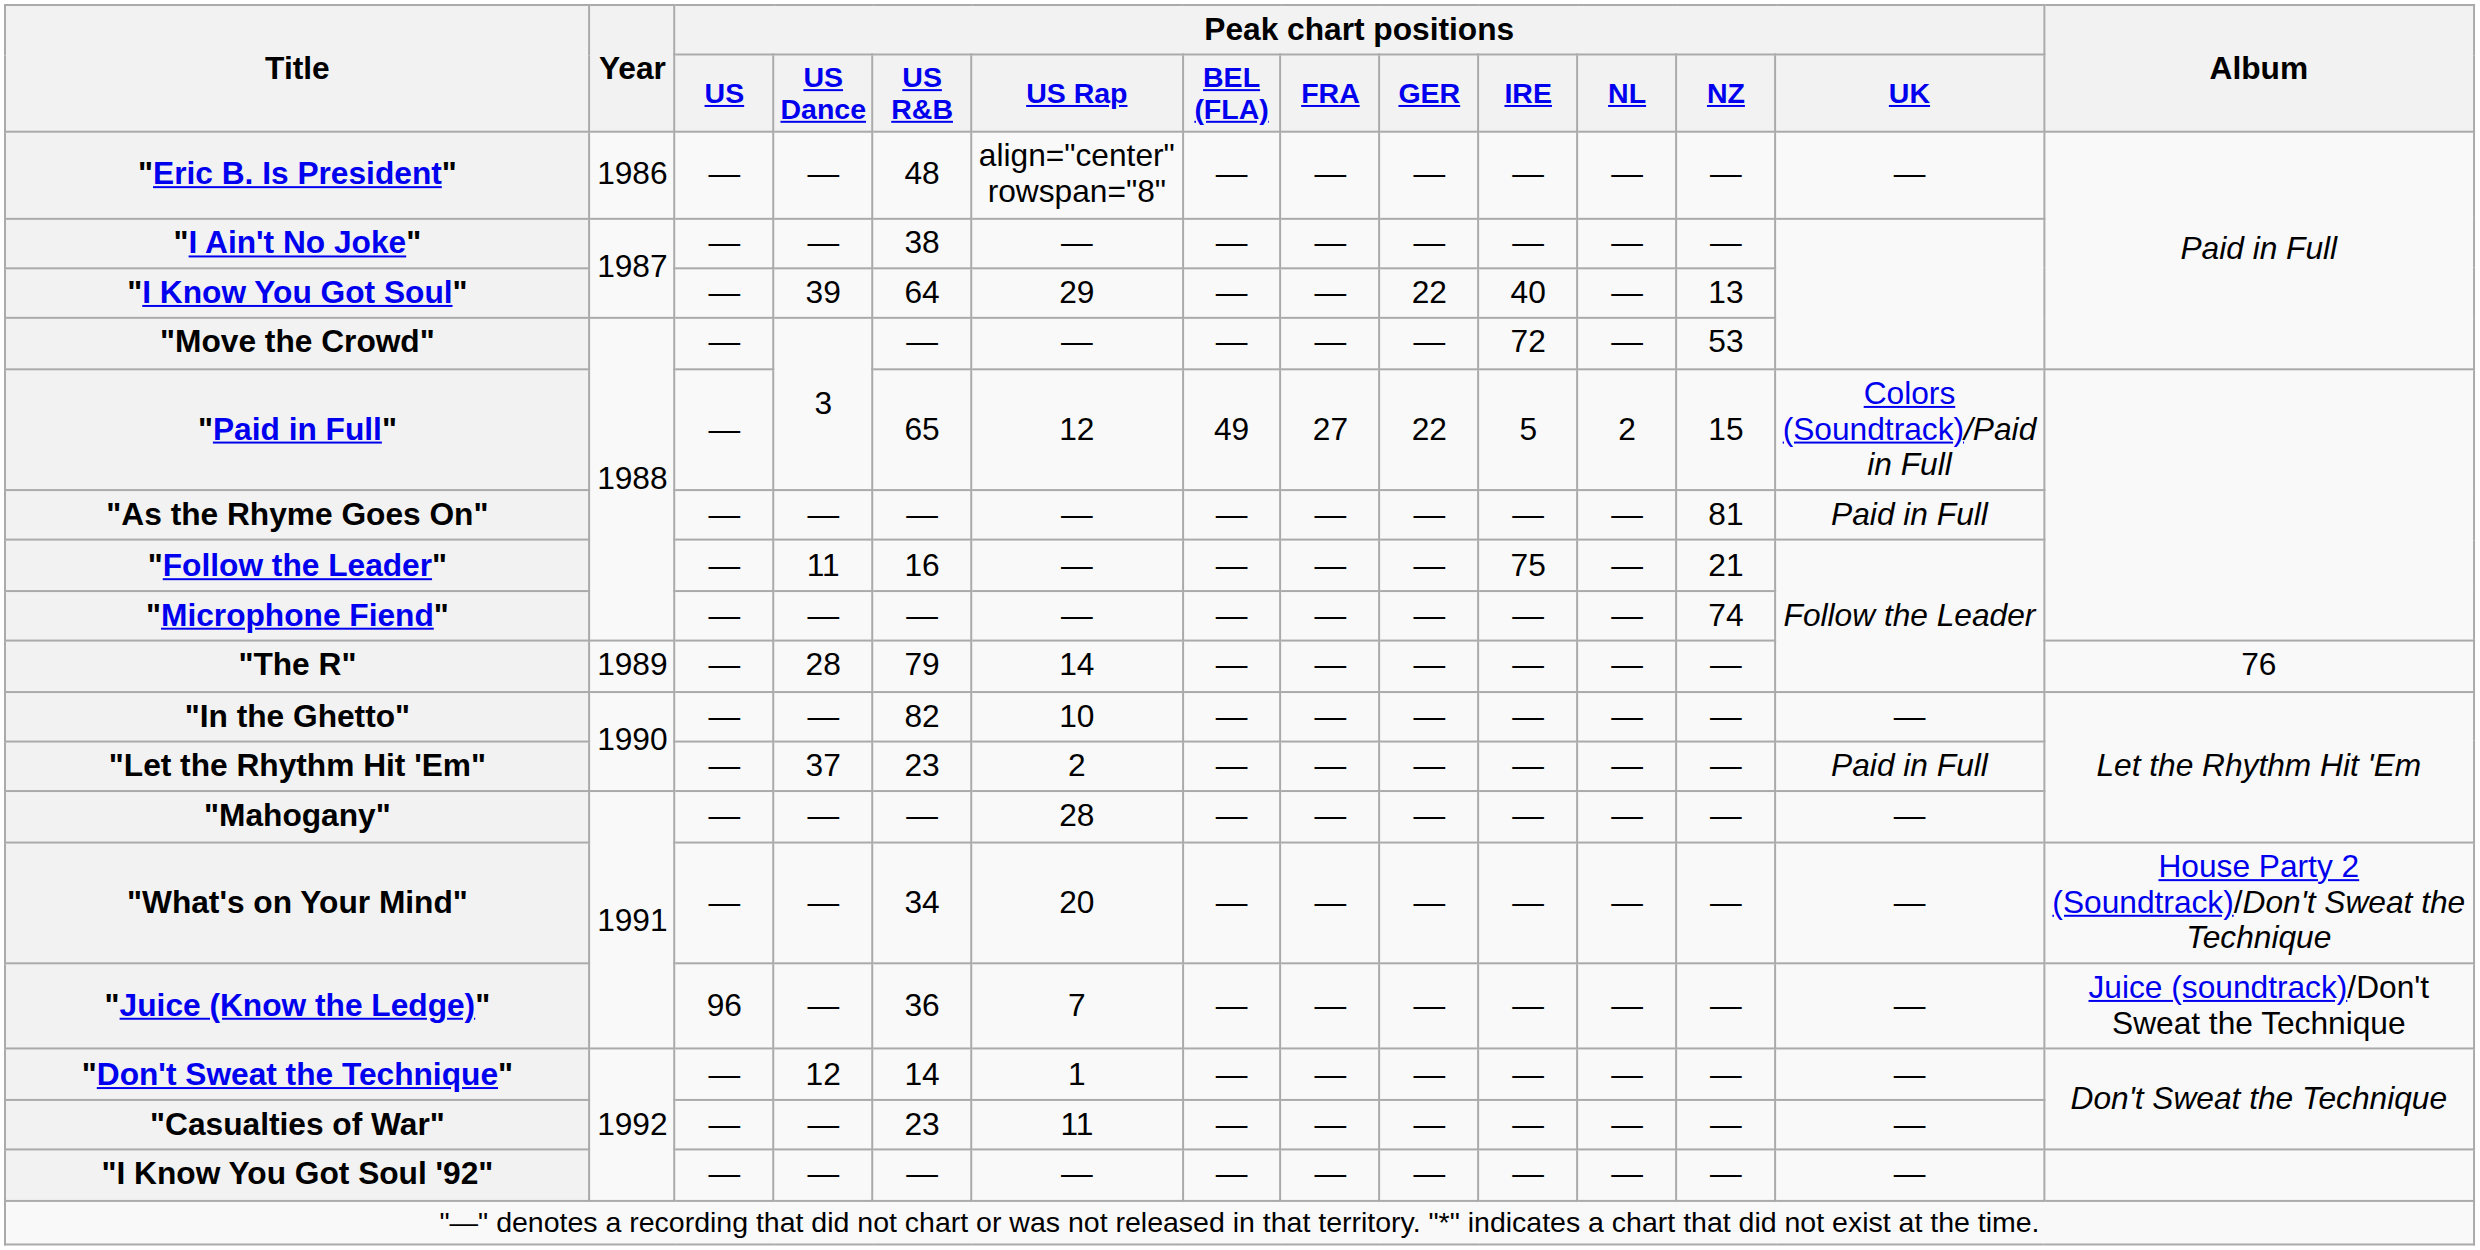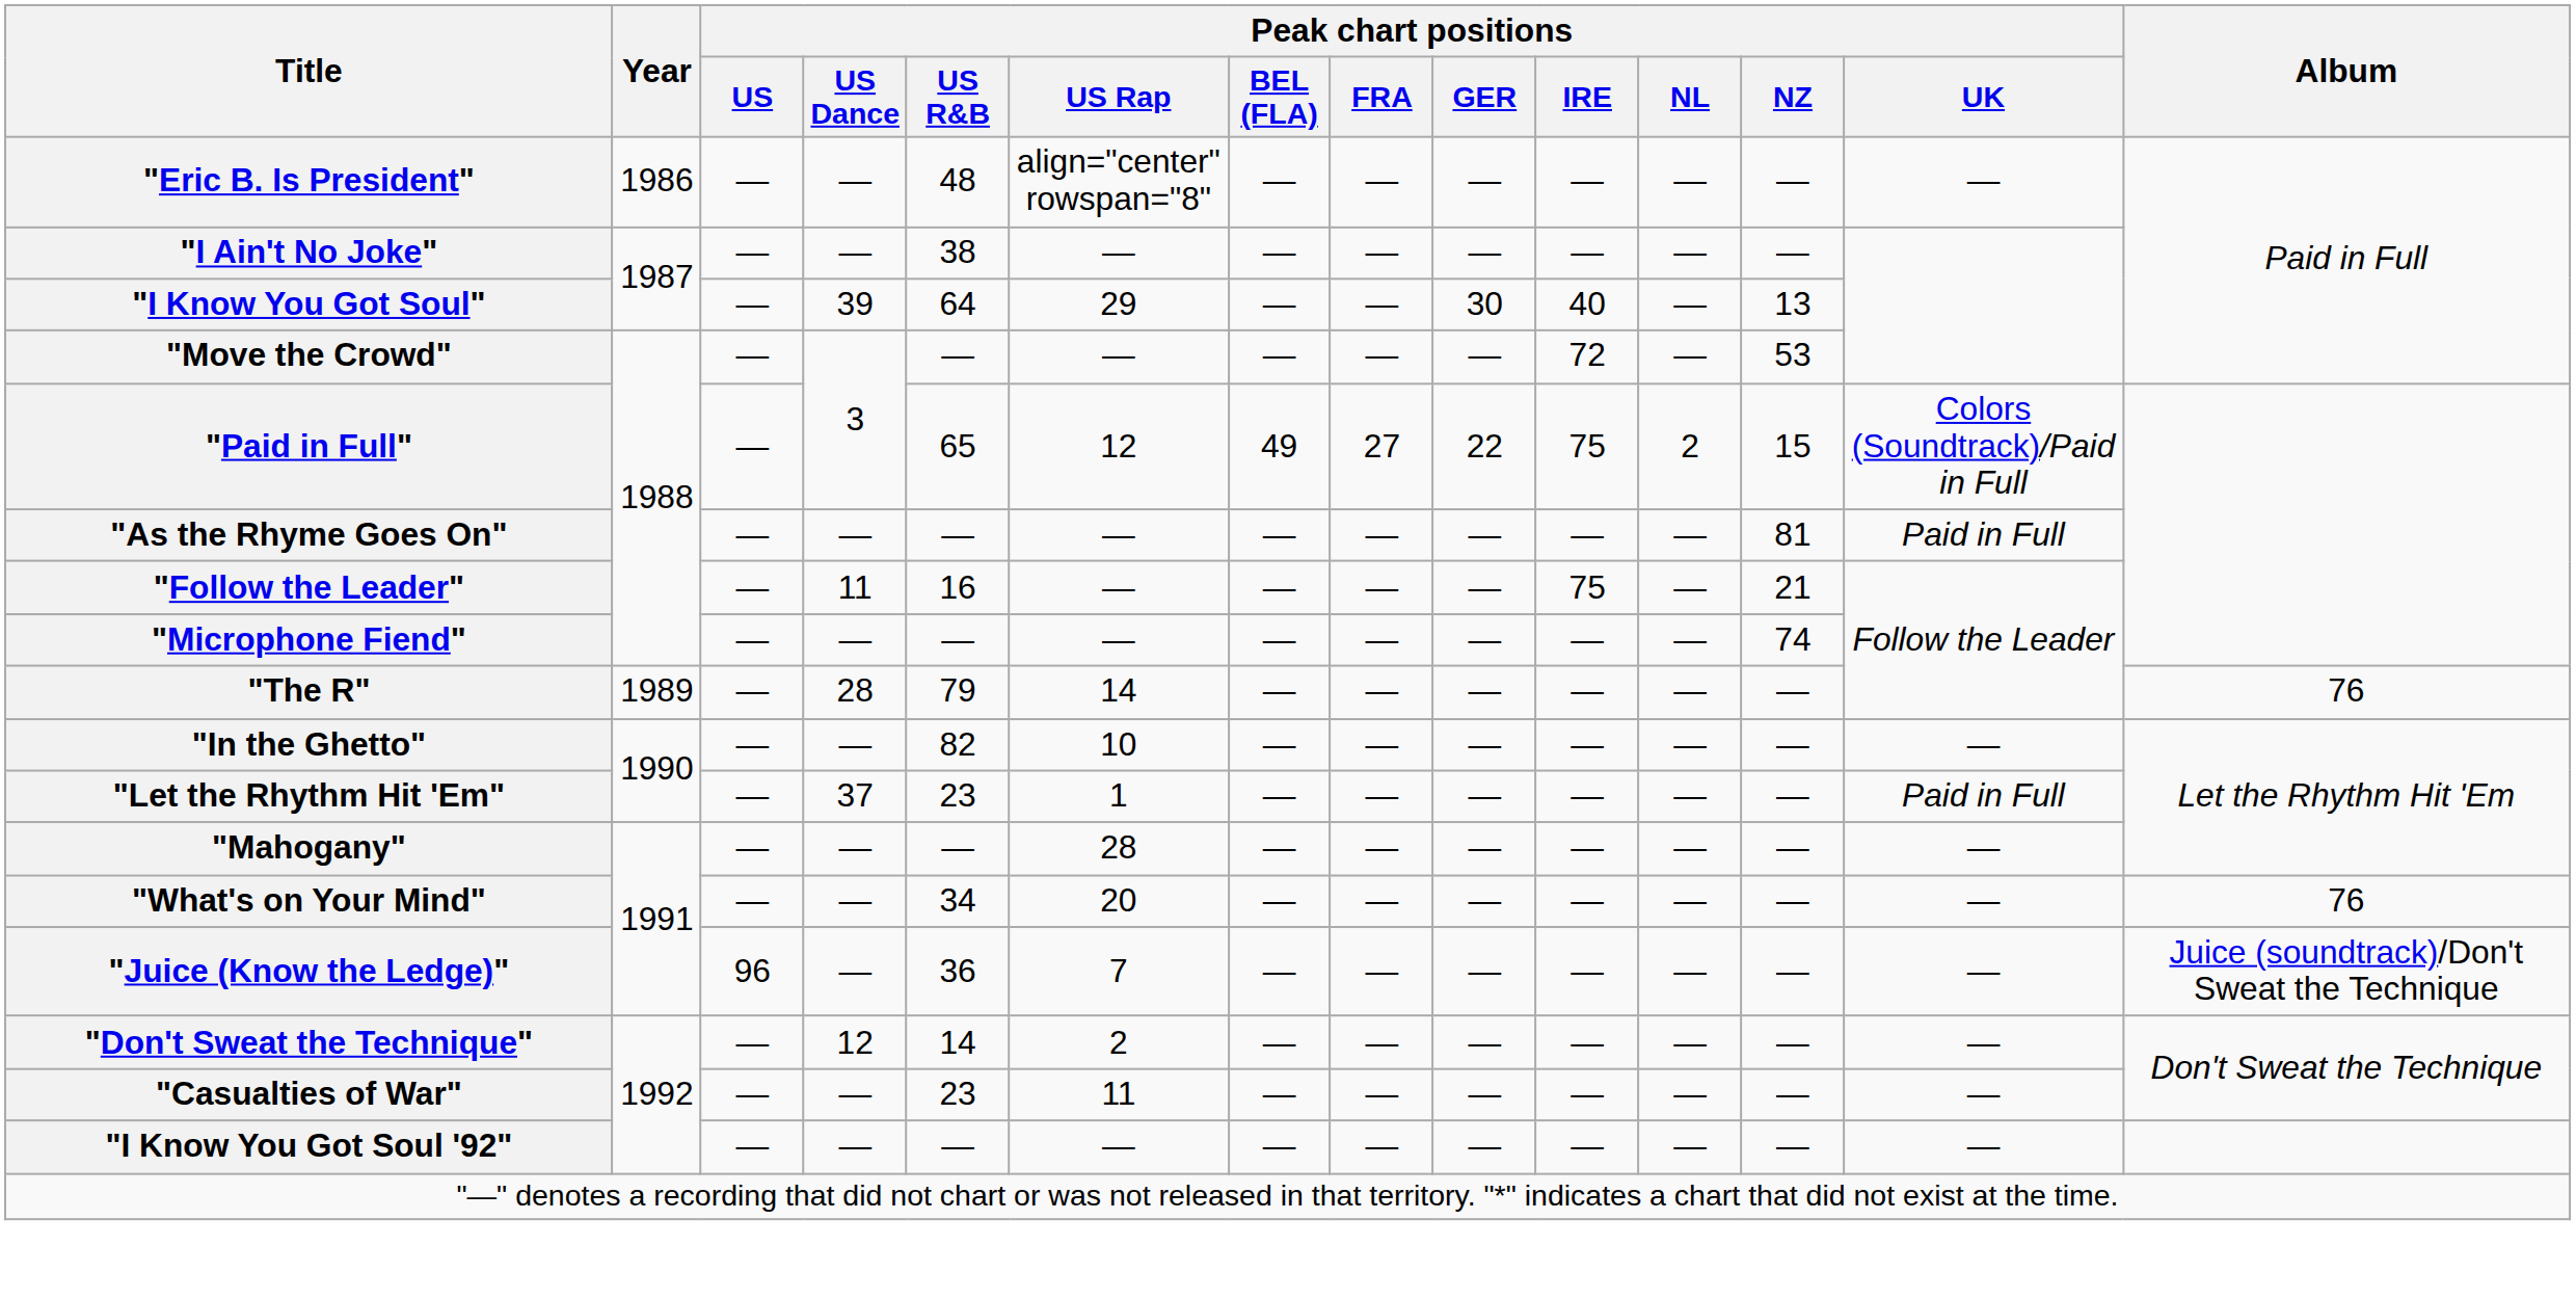"I Know You Got Soul" | Peak chart positions / GER: 22 -> 30
"Paid in Full" | Peak chart positions / IRE: 5 -> 75
"Let the Rhythm Hit 'Em" | Peak chart positions / US Rap: 2 -> 1
"What's on Your Mind" | Album: House Party 2 (Soundtrack)/Don't Sweat the Technique -> 76
"Don't Sweat the Technique" | Peak chart positions / US Rap: 1 -> 2
